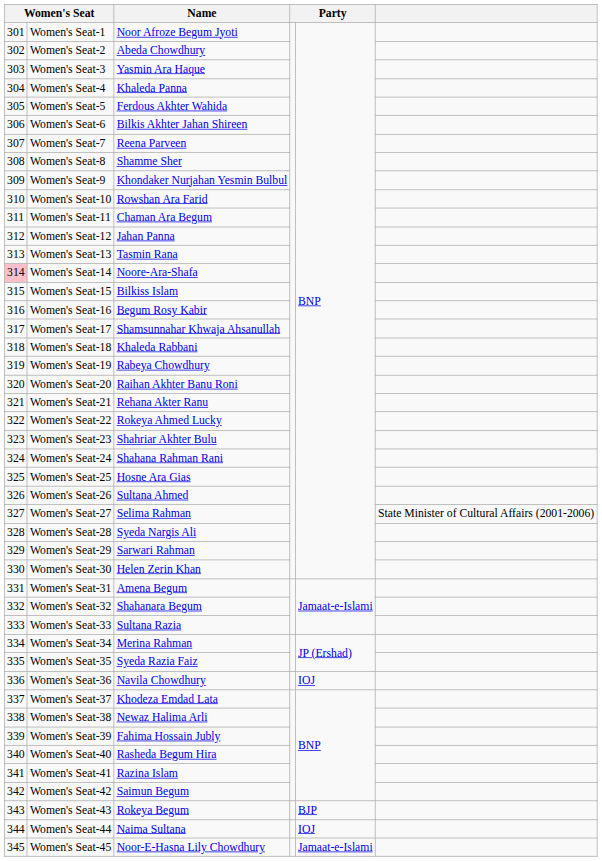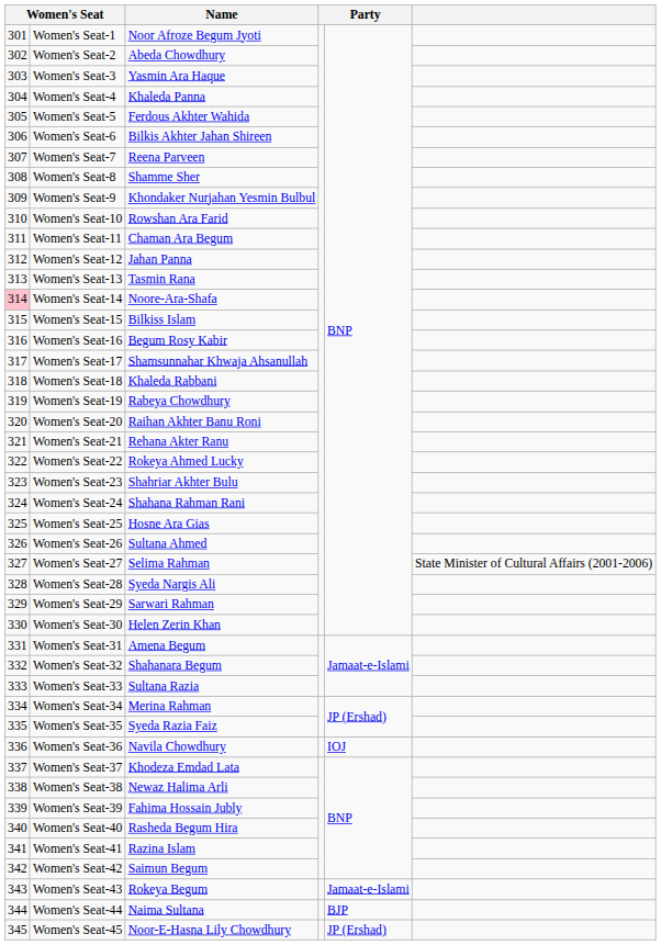Women's Seat-43 | column 5: BJP -> Jamaat-e-Islami
Women's Seat-44 | column 5: IOJ -> BJP
Women's Seat-45 | column 5: Jamaat-e-Islami -> JP (Ershad)
